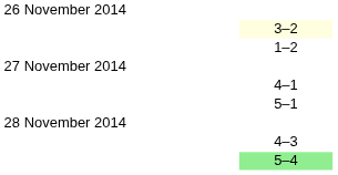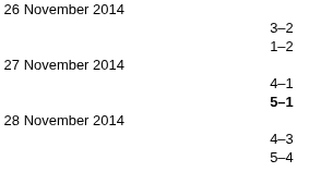3–2 | column 2: lightyellow background -> no background
5–1 | column 2: normal -> bold
5–4 | column 2: lightgreen background -> no background
